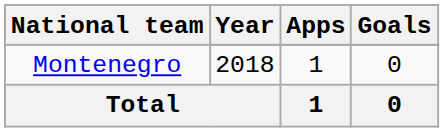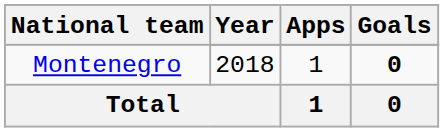2018 | Goals: normal -> bold
